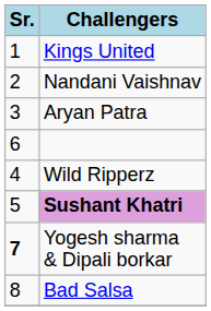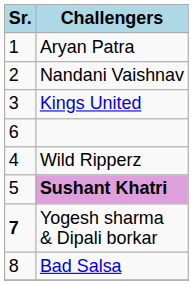row 2 | Challengers: Kings United -> Aryan Patra
row 4 | Challengers: Aryan Patra -> Kings United
